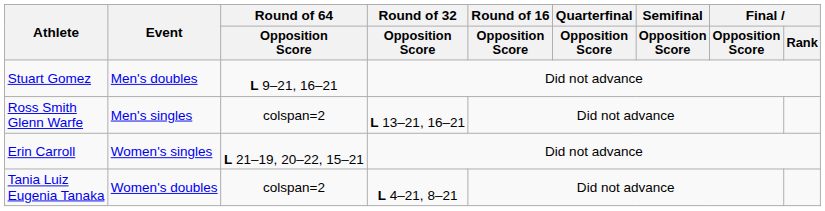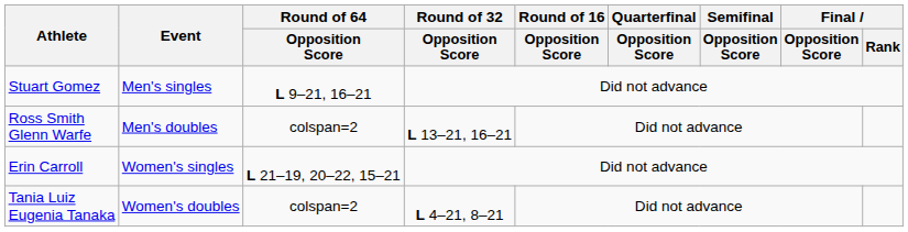Stuart Gomez | Event: Men's doubles -> Men's singles
Ross Smith Glenn Warfe | Event: Men's singles -> Men's doubles
